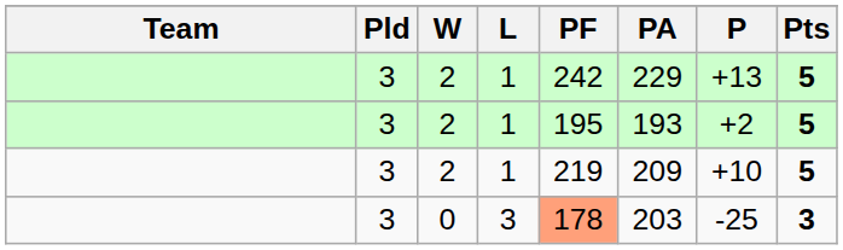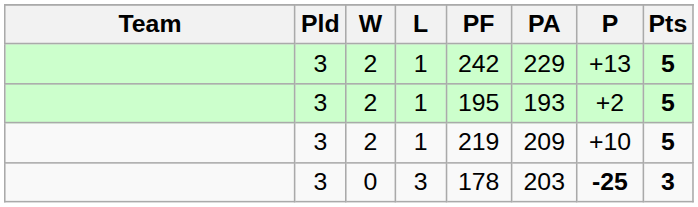0 | PF: lightsalmon background -> no background
0 | P: normal -> bold
